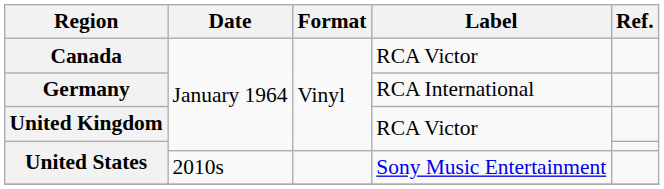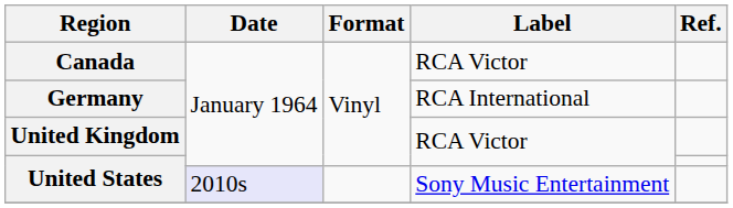United States / Sony Music Entertainment | Date: no background -> lavender background
